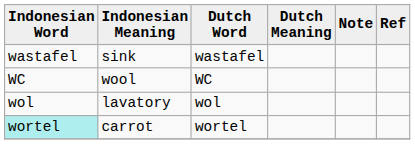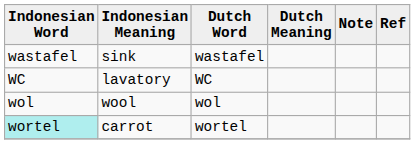row 3 | Indonesian Meaning: wool -> lavatory
row 4 | Indonesian Meaning: lavatory -> wool
